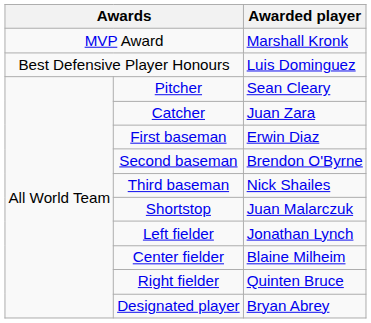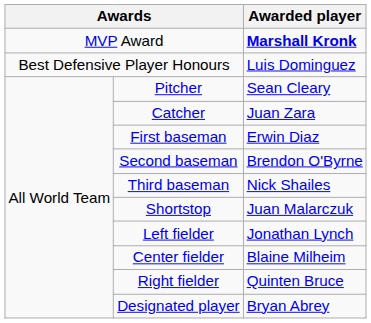MVP Award | Awarded player: normal -> bold
